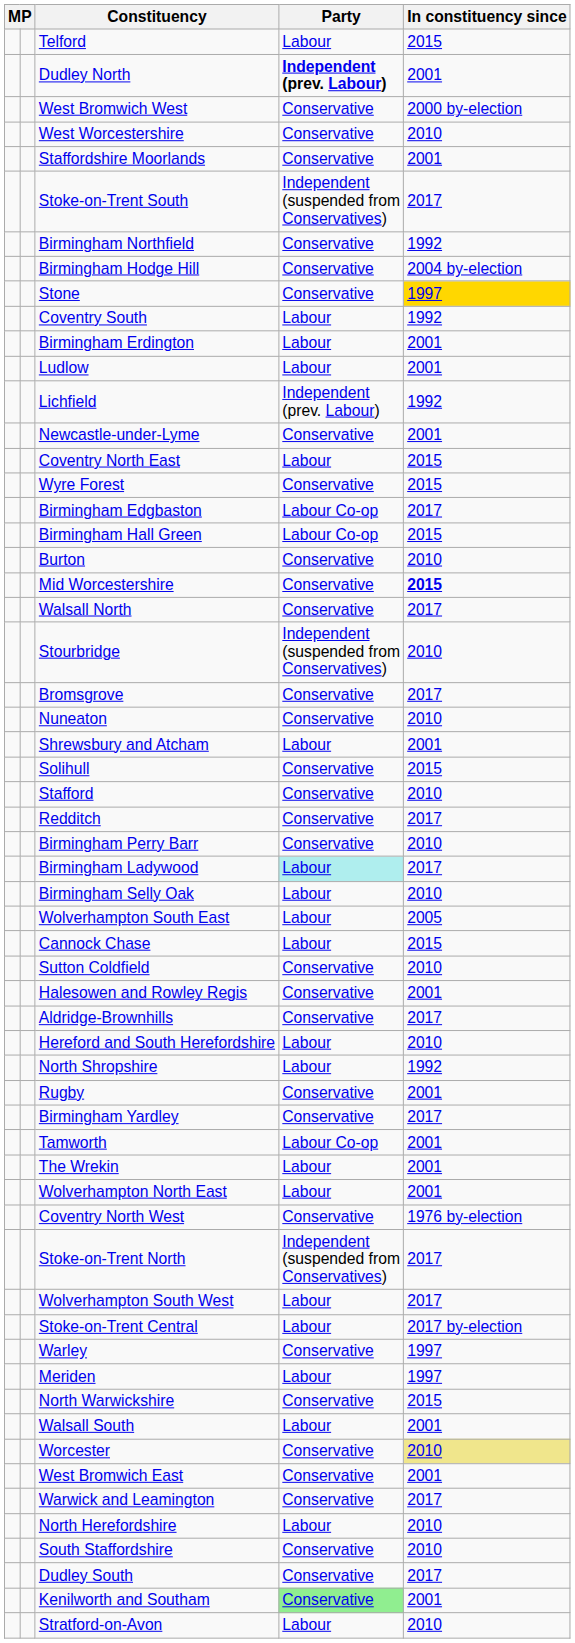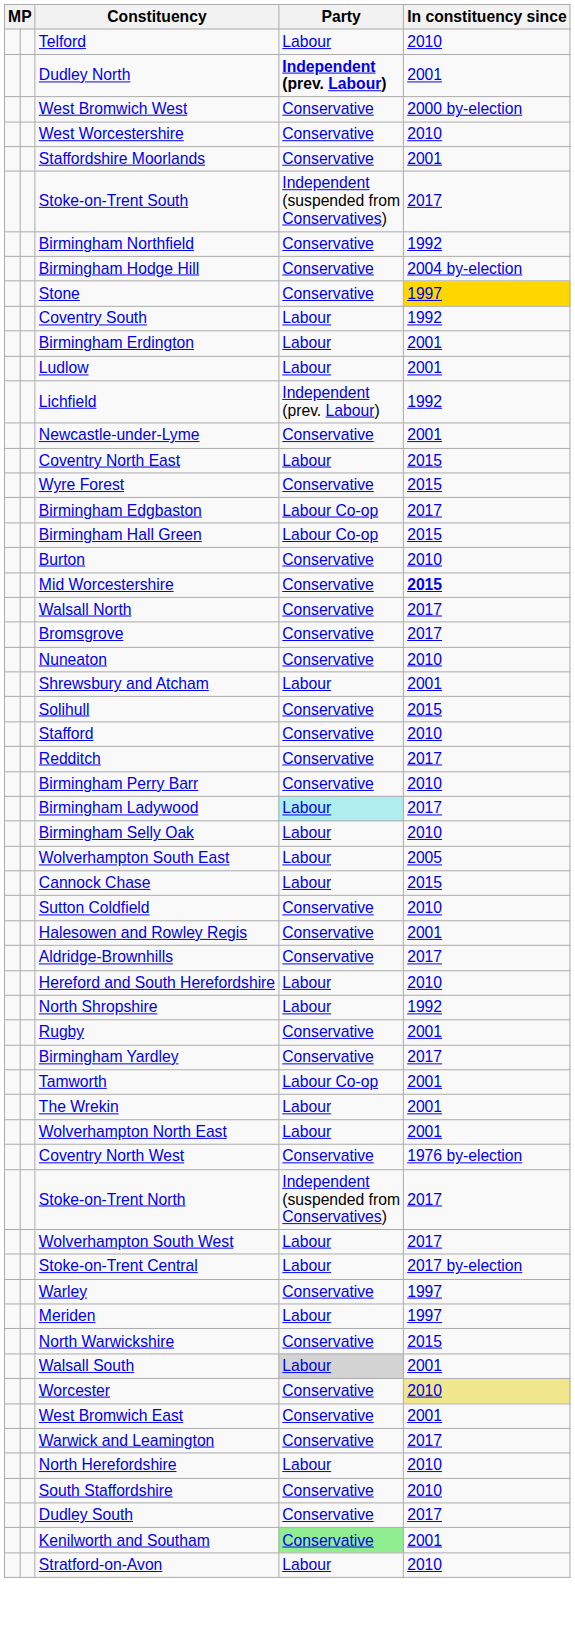Telford | In constituency since: 2015 -> 2010
- row: Stourbridge | Independent (suspended from Conservatives) | 2010
Walsall South | Party: no background -> lightgrey background
